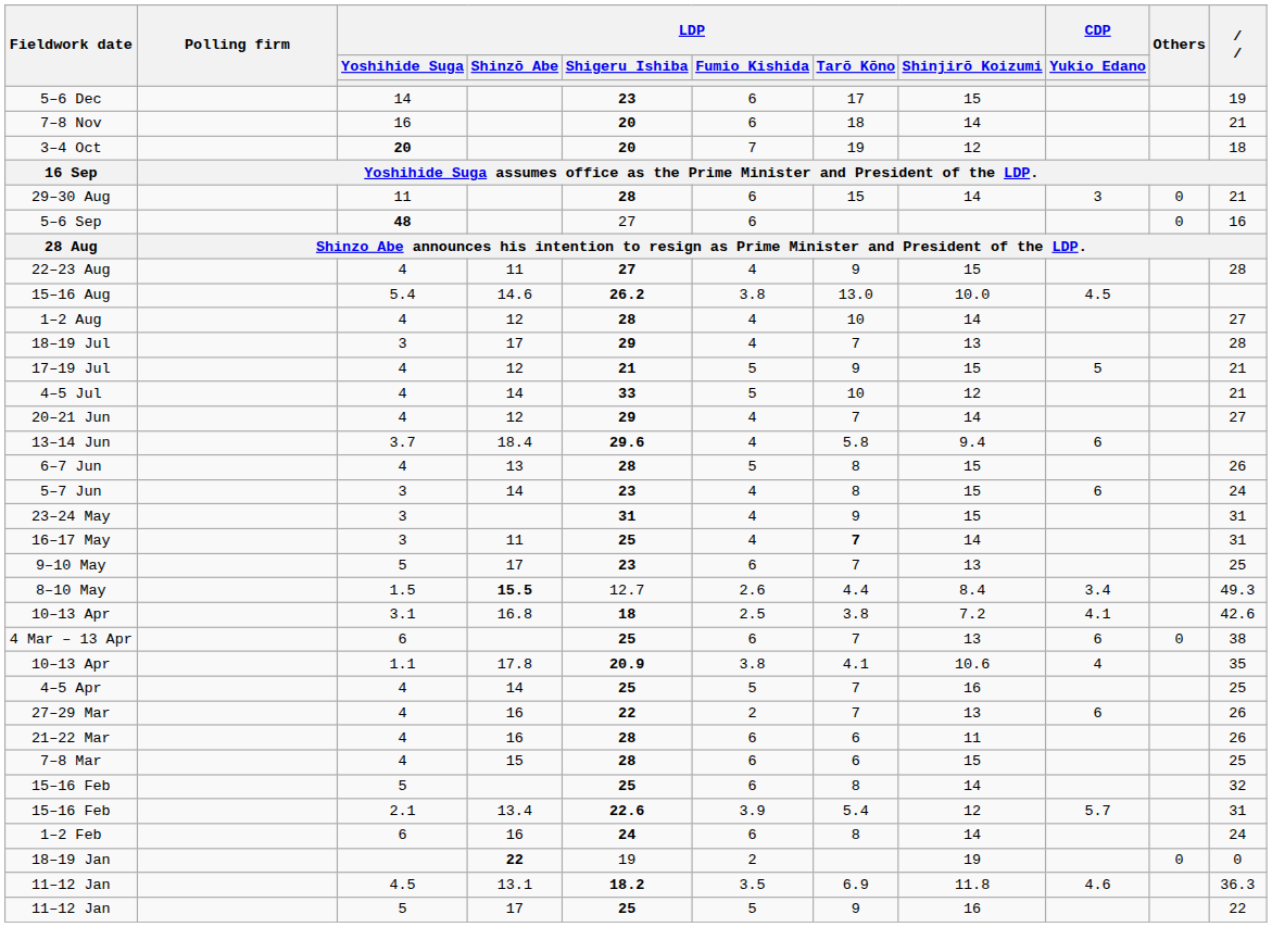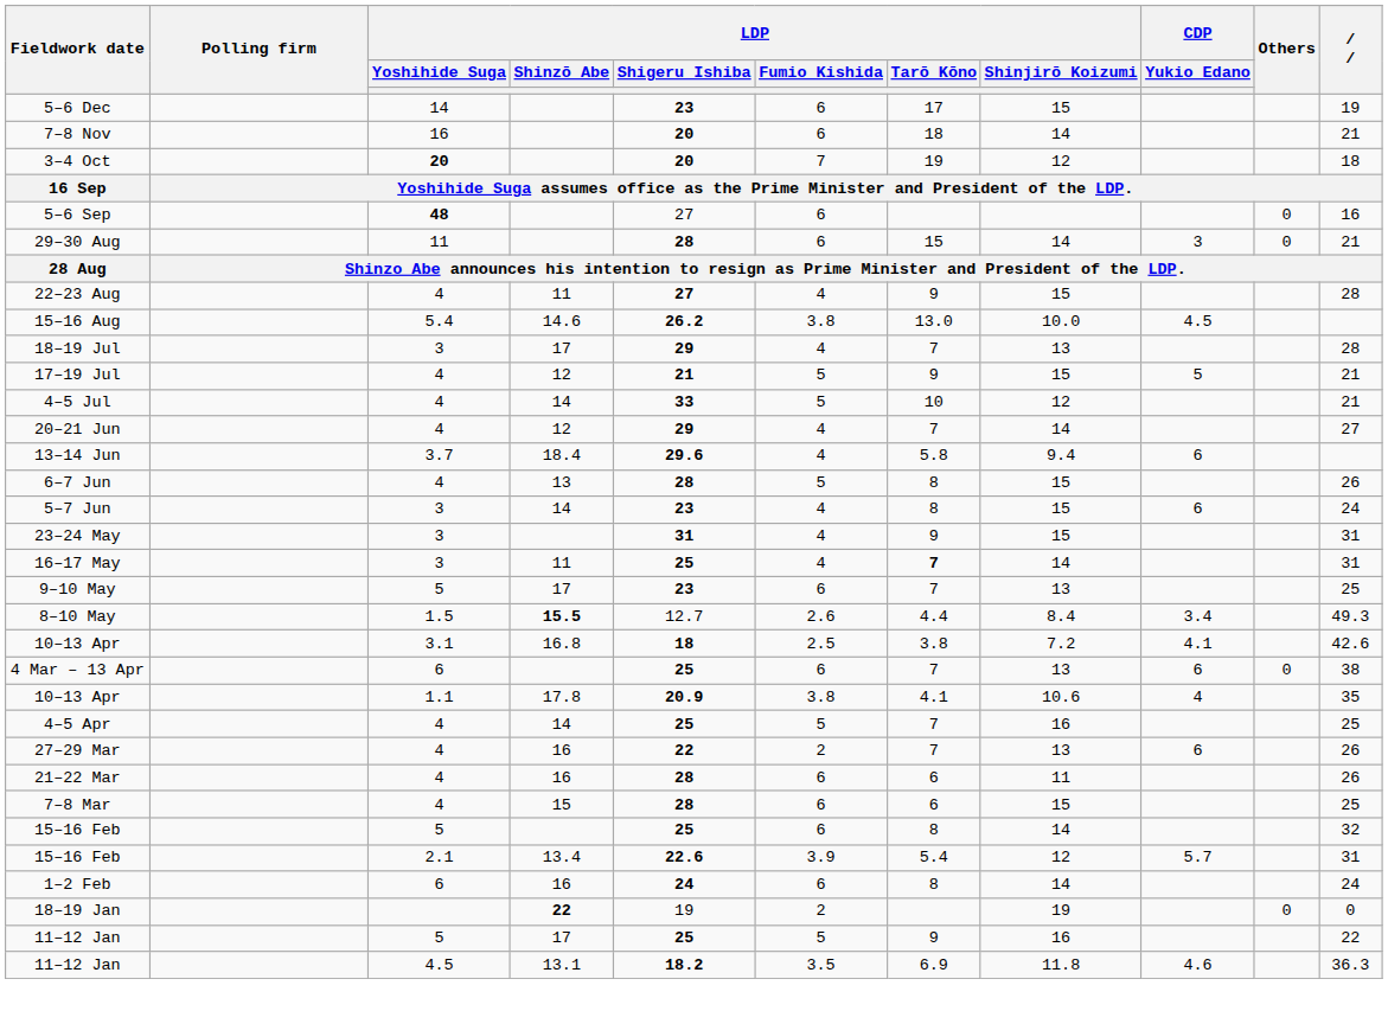rows swapped: 5–6 Sep <-> 29–30 Aug
- row: 1–2 Aug | 4 | 12 | 28 | 4 | 10 | 14 | 27
rows swapped: 11–12 Jan / 4.5 <-> 11–12 Jan / 5
